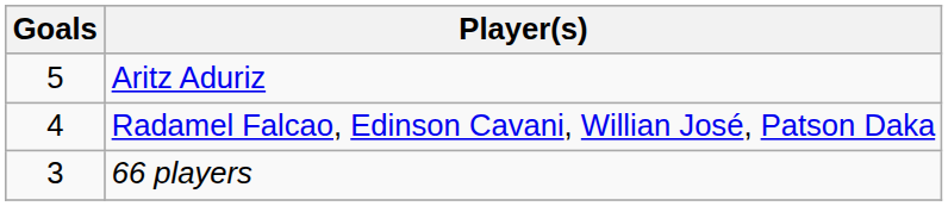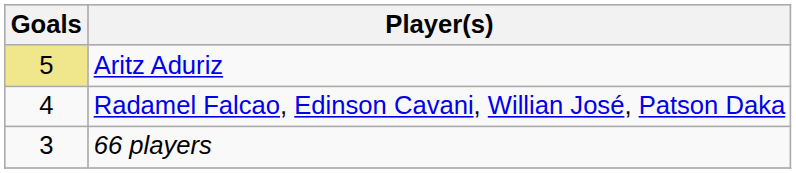Aritz Aduriz | Goals: no background -> khaki background
